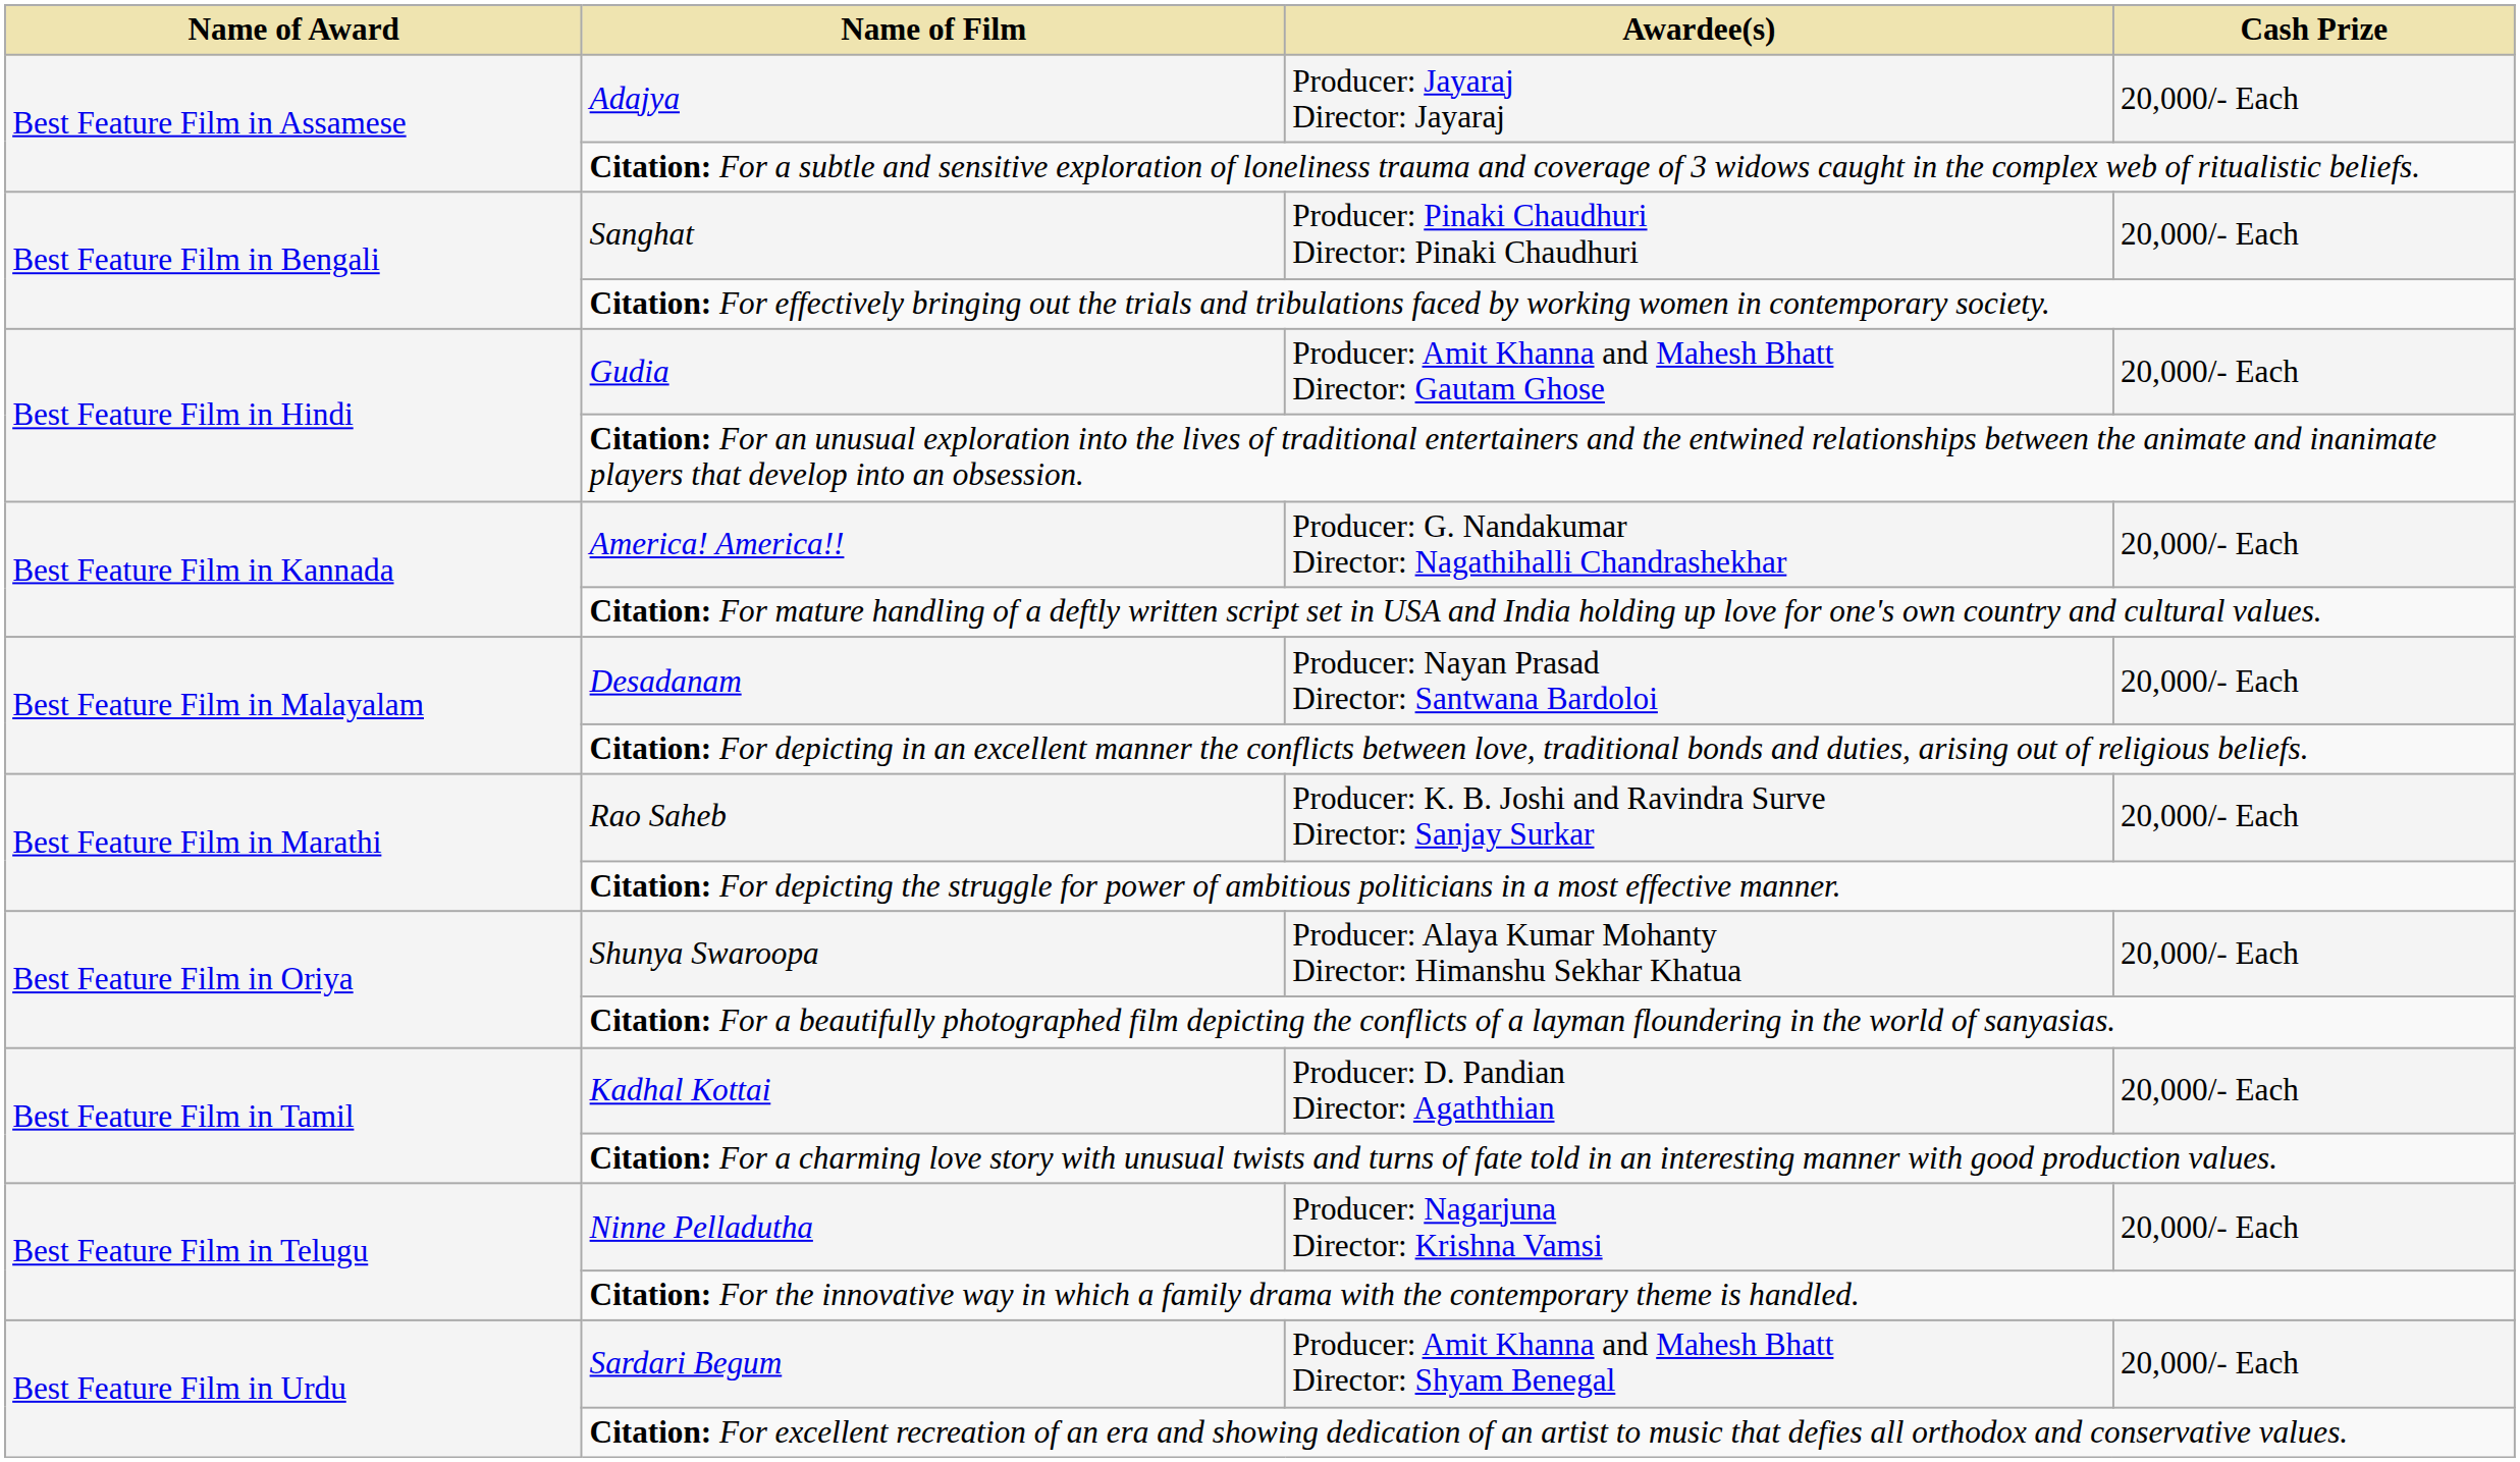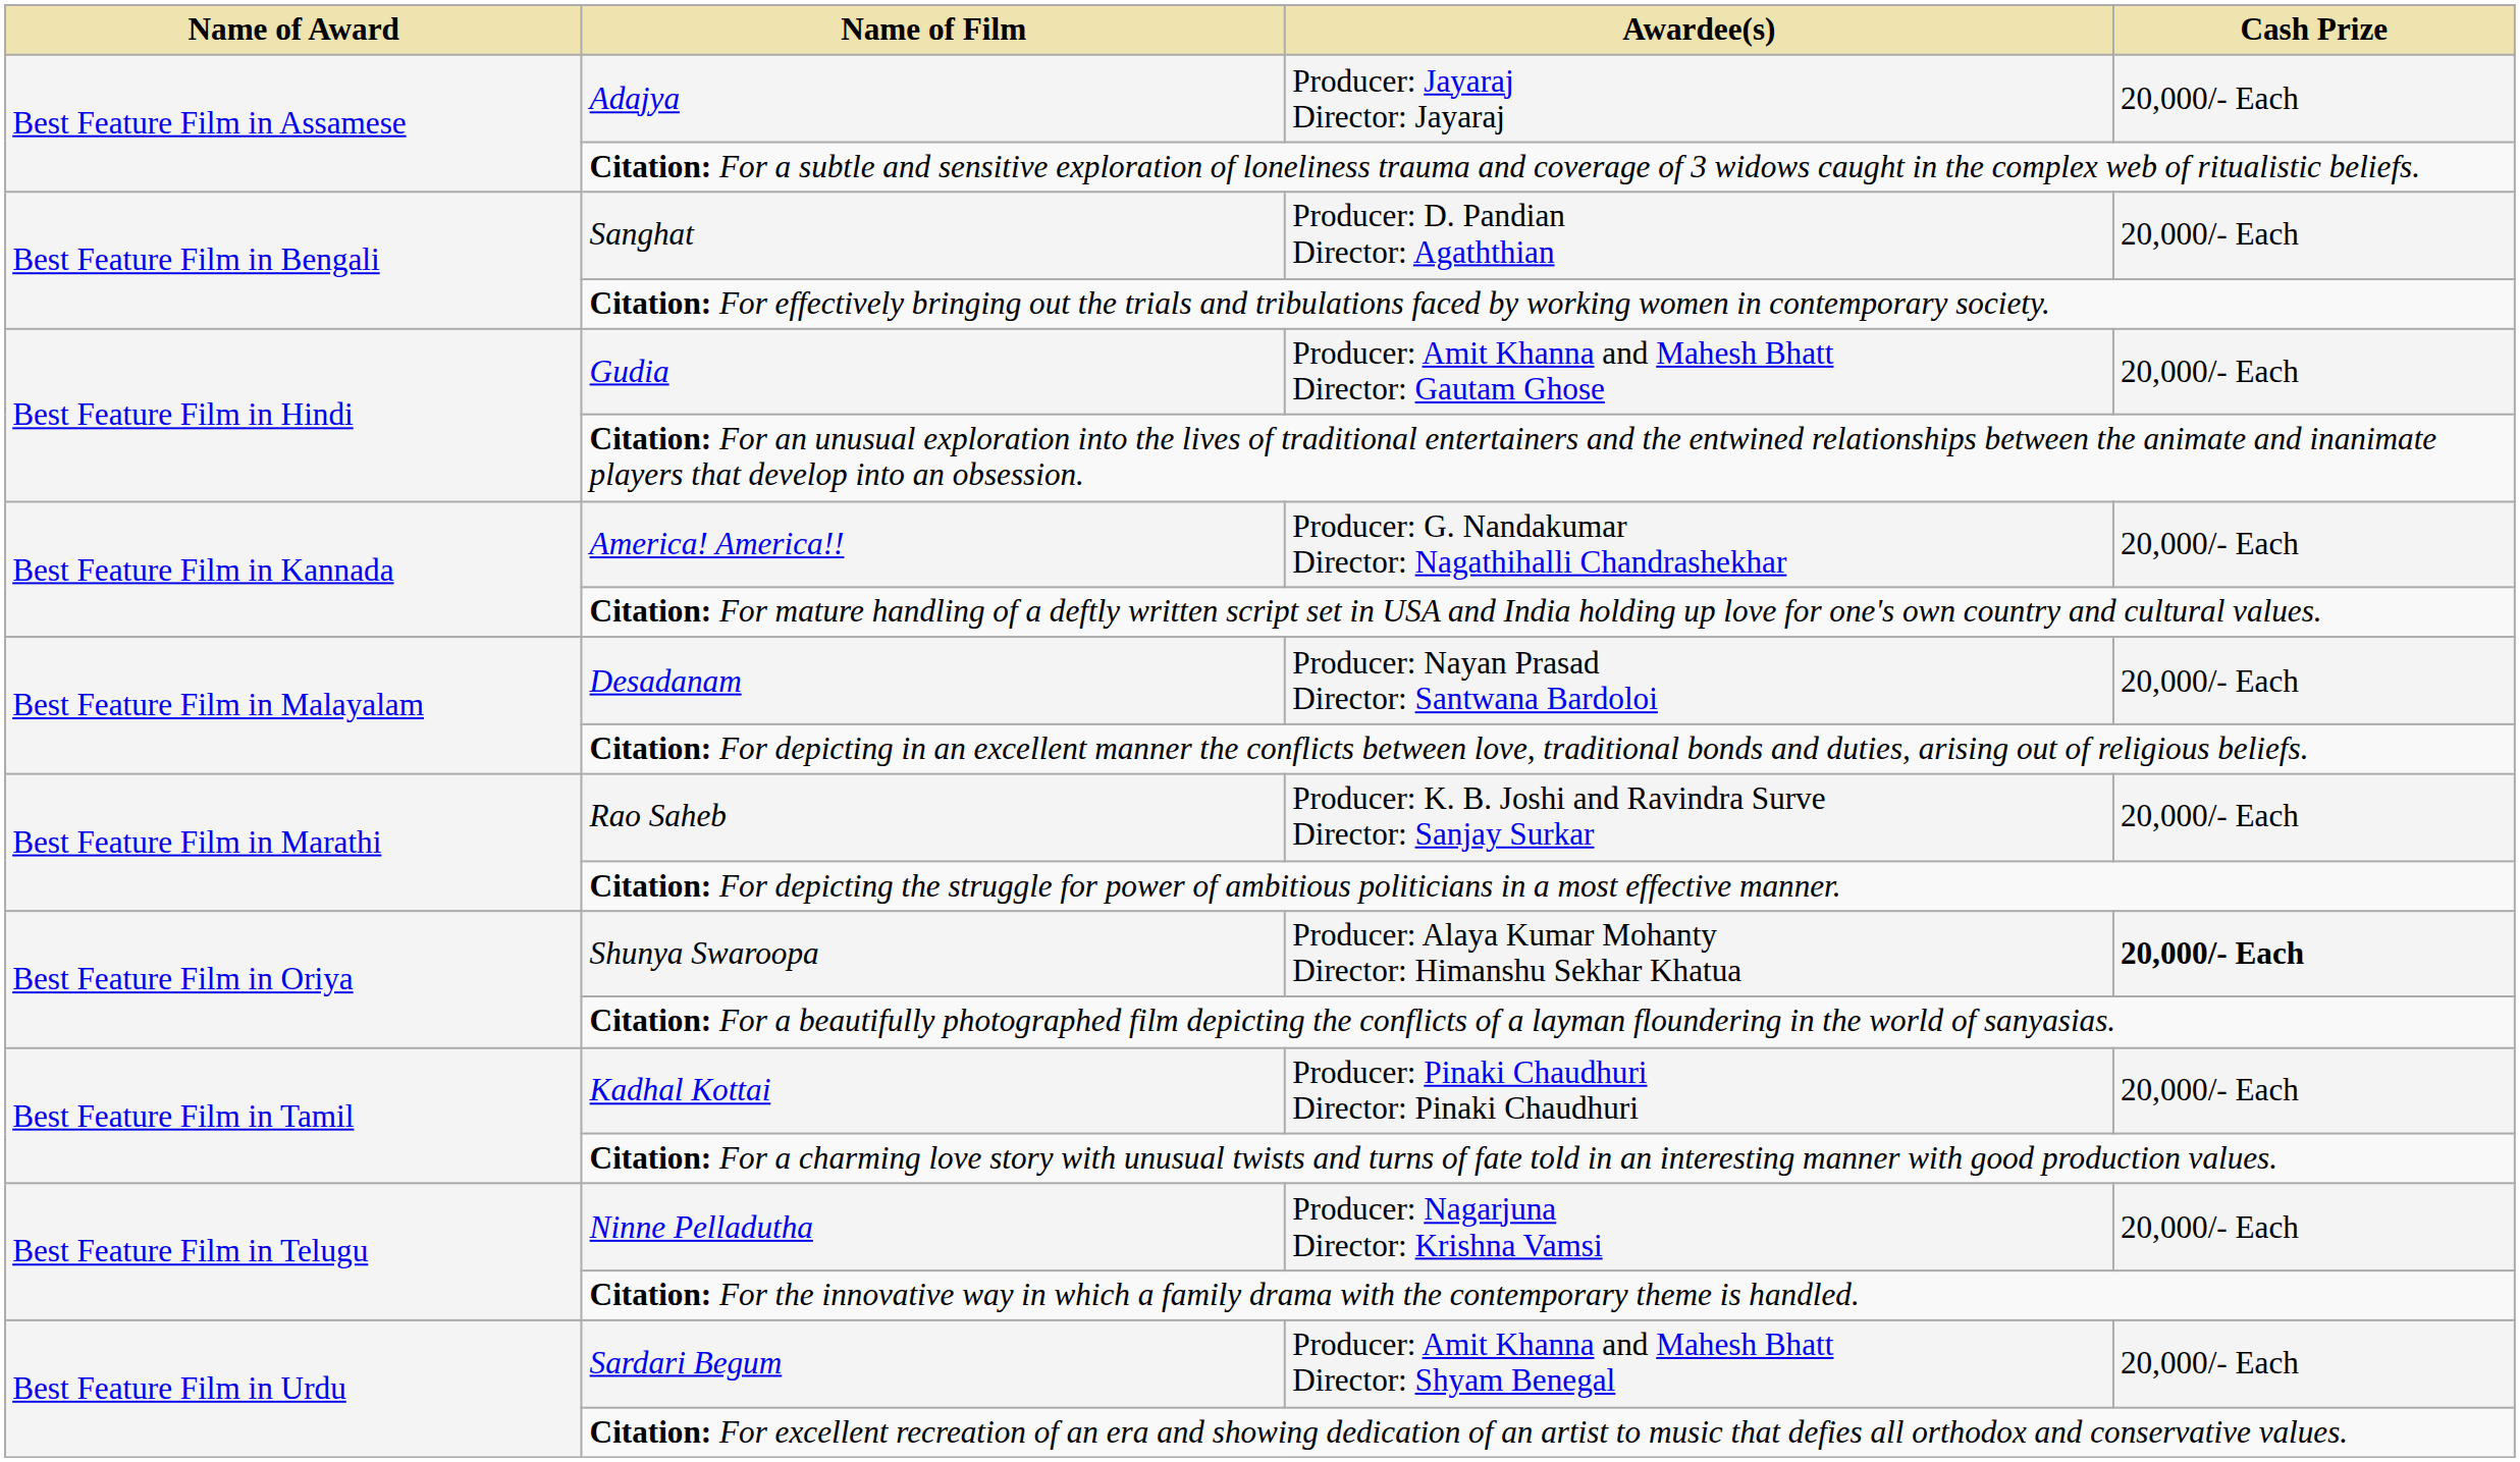Sanghat | Awardee(s): Producer: Pinaki Chaudhuri Director: Pinaki Chaudhuri -> Producer: D. Pandian Director: Agaththian
Shunya Swaroopa | Cash Prize: normal -> bold
Kadhal Kottai | Awardee(s): Producer: D. Pandian Director: Agaththian -> Producer: Pinaki Chaudhuri Director: Pinaki Chaudhuri
